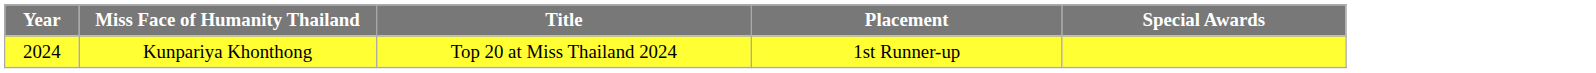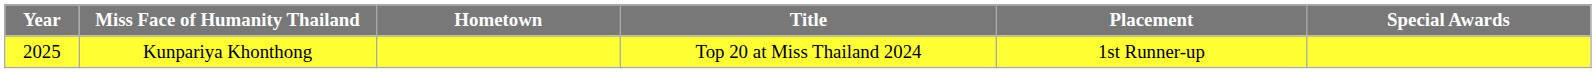+ column: Hometown
Kunpariya Khonthong | Year: 2024 -> 2025
